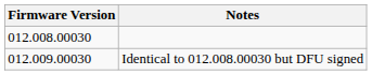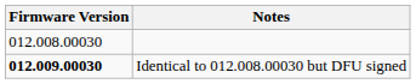Identical to 012.008.00030 but DFU signed | Firmware Version: normal -> bold
